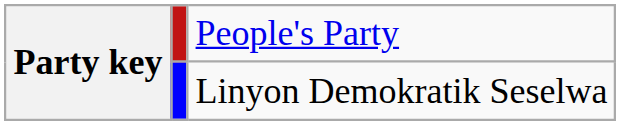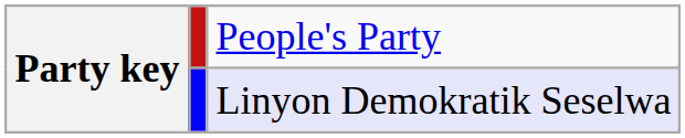Party key / Linyon Demokratik Seselwa | column 3: no background -> lavender background
